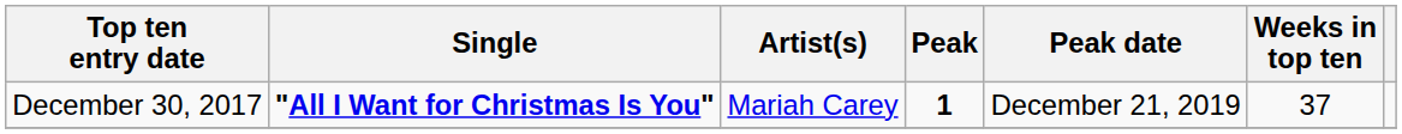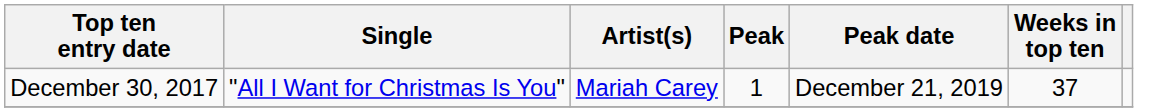row 2 | Single: bold -> normal
row 2 | Peak: bold -> normal
